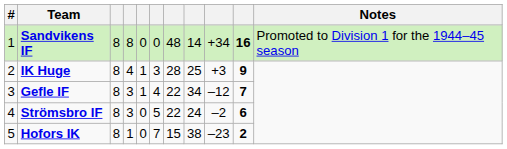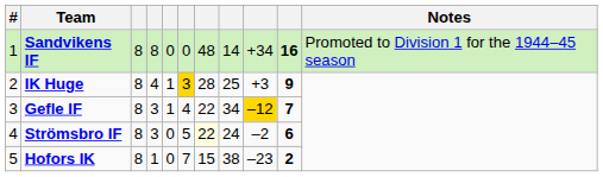IK Huge | column 6: no background -> gold background
Gefle IF | column 9: no background -> gold background
Strömsbro IF | column 7: no background -> lightyellow background
